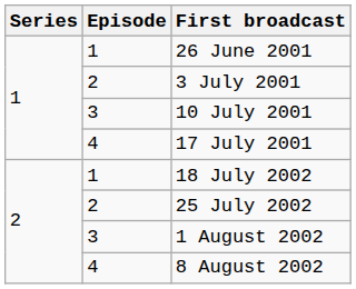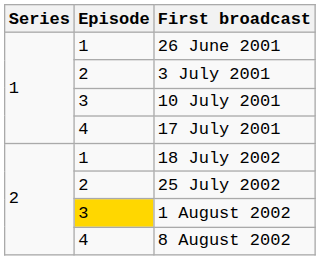1 August 2002 | Episode: no background -> gold background
